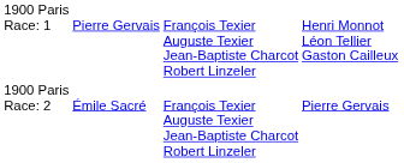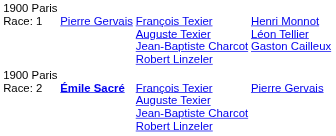1900 Paris Race: 2 | column 2: normal -> bold
